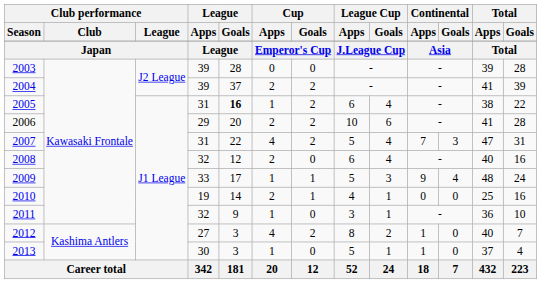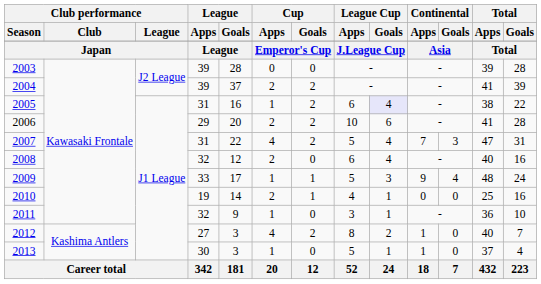2005 | League / Goals: bold -> normal
2005 | League Cup / Goals: no background -> lavender background
